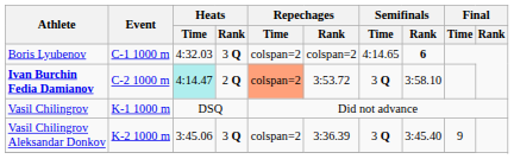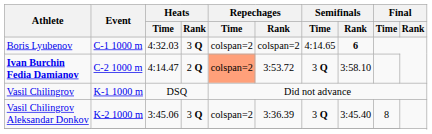Ivan Burchin Fedia Damianov | Heats / Time: paleturquoise background -> no background
Vasil Chilingrov Aleksandar Donkov | Final / Time: 9 -> 8
